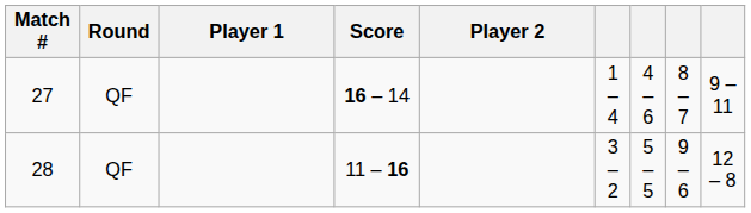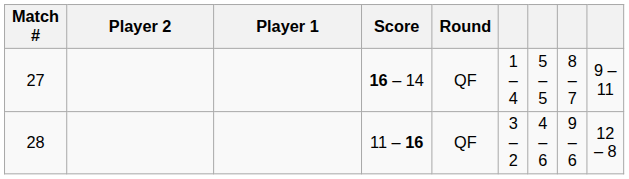columns swapped: Round <-> Player 2
27 | column 7: 4 – 6 -> 5 – 5
28 | column 7: 5 – 5 -> 4 – 6
